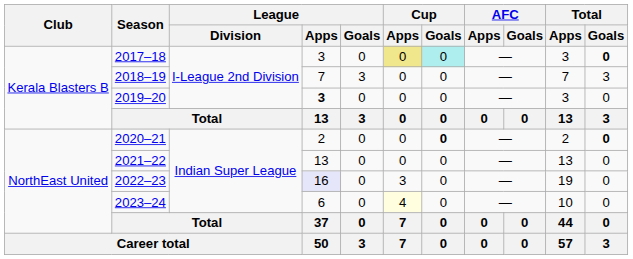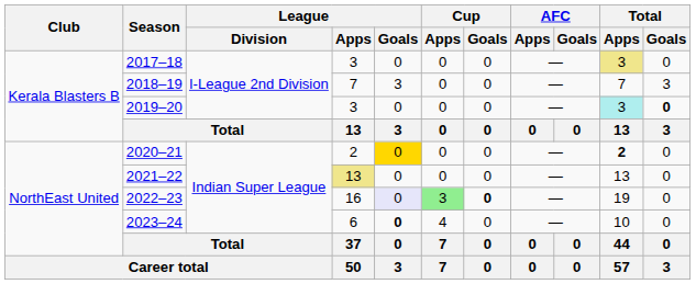2017–18 | Cup / Apps: khaki background -> no background
2017–18 | Cup / Goals: paleturquoise background -> no background
2017–18 | Total / Apps: no background -> khaki background
2017–18 | Total / Goals: bold -> normal
2019–20 | League / Apps: bold -> normal
2019–20 | Total / Apps: no background -> paleturquoise background
2019–20 | Total / Goals: normal -> bold
2020–21 | League / Goals: no background -> gold background
2020–21 | Cup / Goals: bold -> normal
2020–21 | Total / Apps: normal -> bold
2020–21 | Total / Goals: bold -> normal
2021–22 | League / Apps: no background -> khaki background
2022–23 | League / Apps: lavender background -> no background
2022–23 | League / Goals: no background -> lavender background
2022–23 | Cup / Apps: no background -> lightgreen background
2022–23 | Cup / Goals: normal -> bold
2023–24 | League / Goals: normal -> bold
2023–24 | Cup / Apps: lightyellow background -> no background
